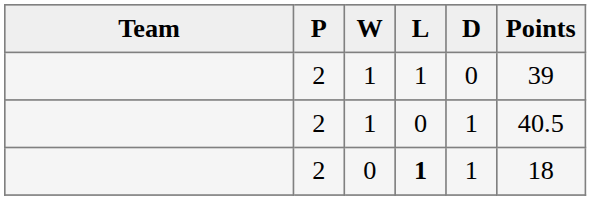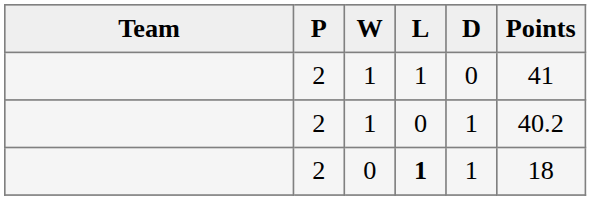row 2 | Points: 39 -> 41
row 3 | Points: 40.5 -> 40.2
